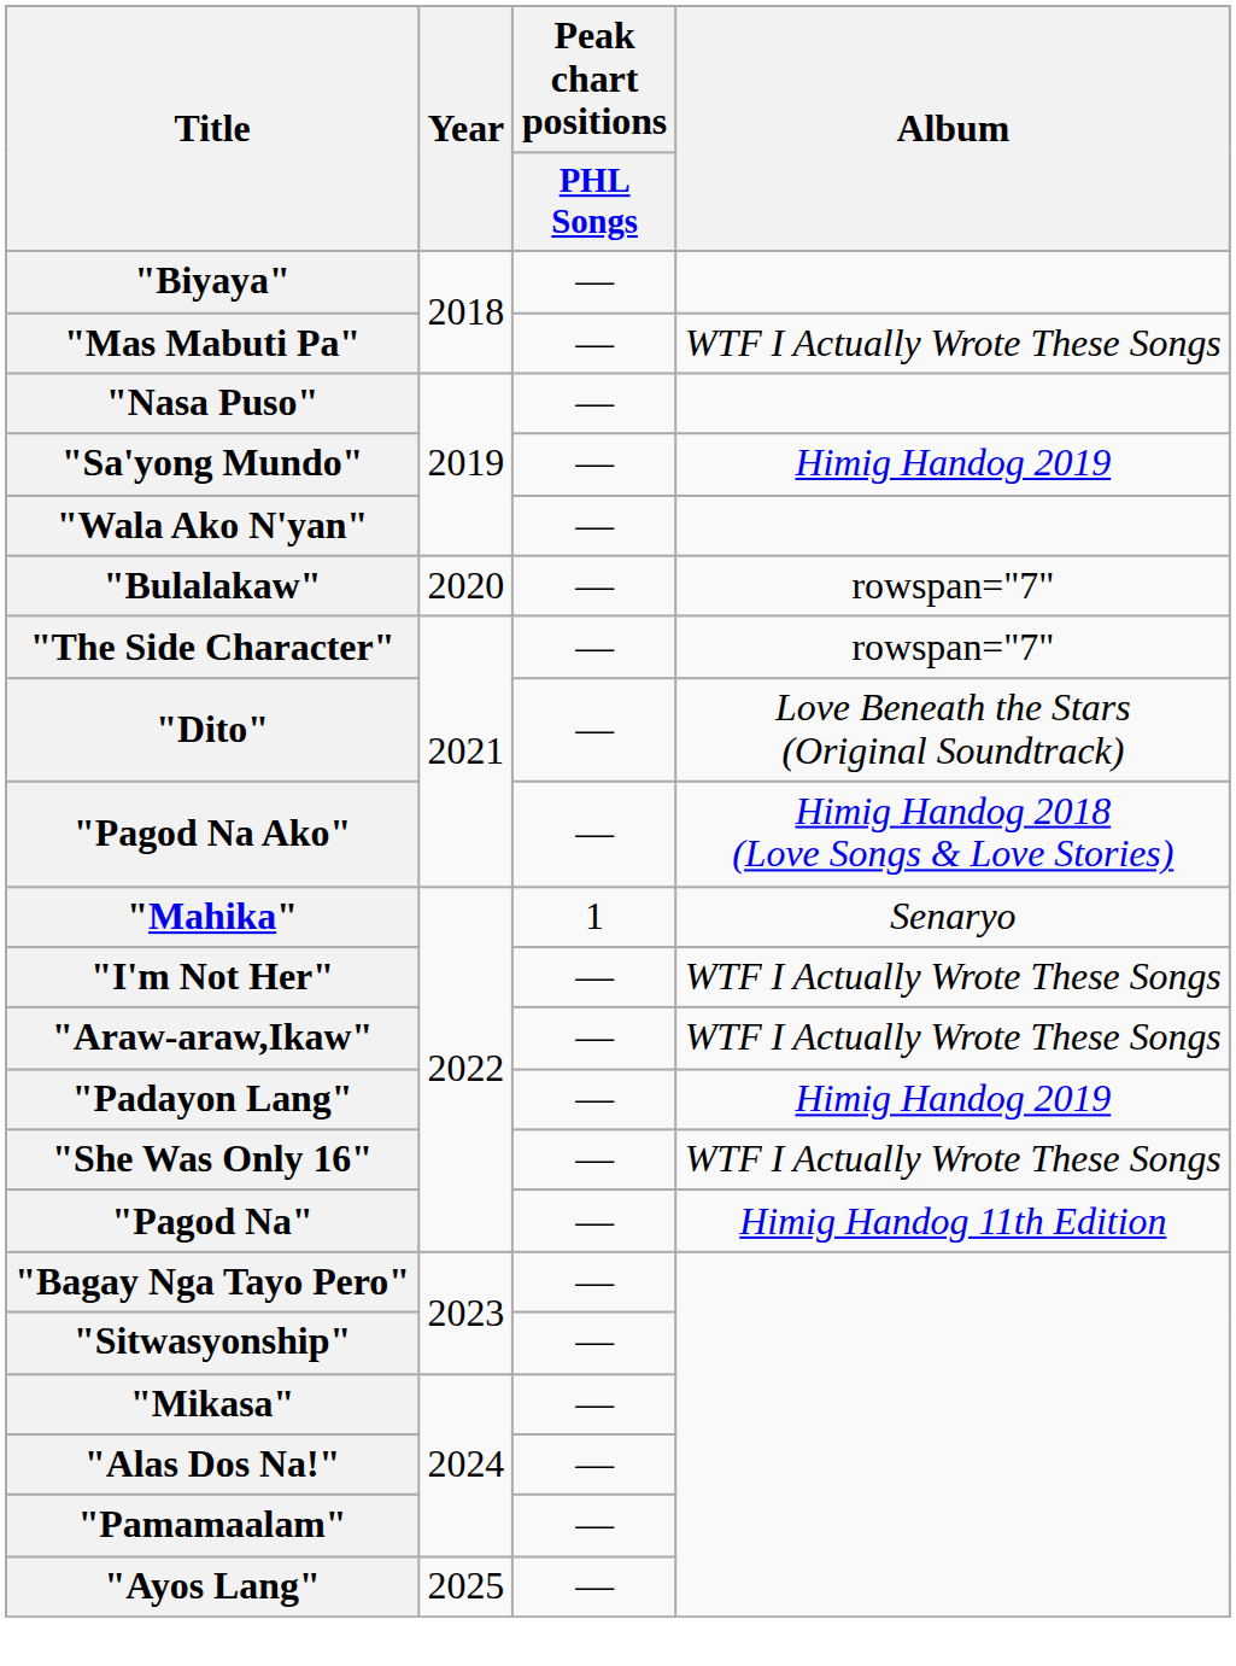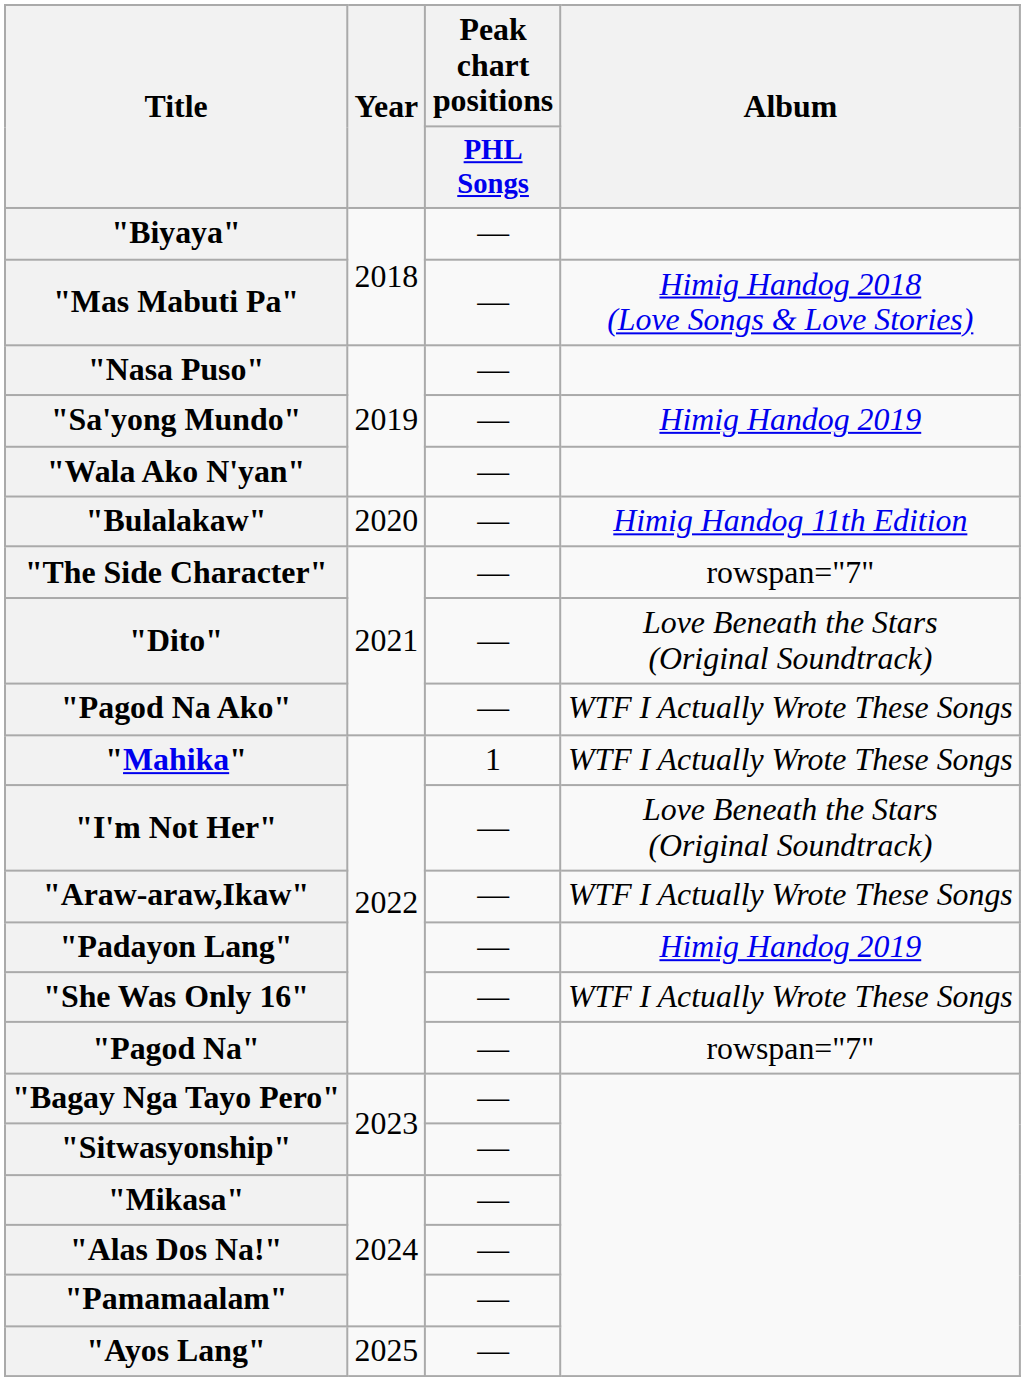"Mas Mabuti Pa" | Album: WTF I Actually Wrote These Songs -> Himig Handog 2018 (Love Songs & Love Stories)
"Bulalakaw" | Album: rowspan="7" -> Himig Handog 11th Edition
"Pagod Na Ako" | Album: Himig Handog 2018 (Love Songs & Love Stories) -> WTF I Actually Wrote These Songs
"Mahika" | Album: Senaryo -> WTF I Actually Wrote These Songs
"I'm Not Her" | Album: WTF I Actually Wrote These Songs -> Love Beneath the Stars (Original Soundtrack)
"Pagod Na" | Album: Himig Handog 11th Edition -> rowspan="7"
